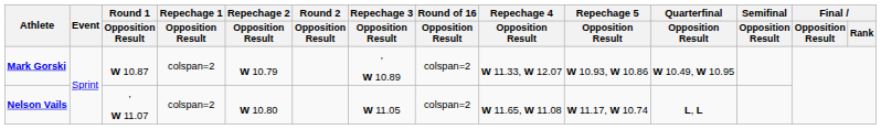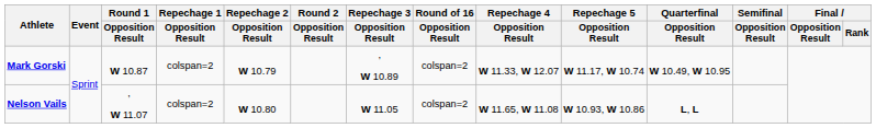Mark Gorski | Repechage 5 / Opposition Result: W 10.93, W 10.86 -> W 11.17, W 10.74
Nelson Vails | Repechage 5 / Opposition Result: W 11.17, W 10.74 -> W 10.93, W 10.86
